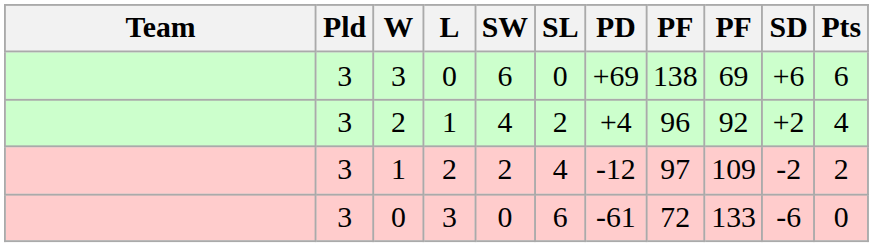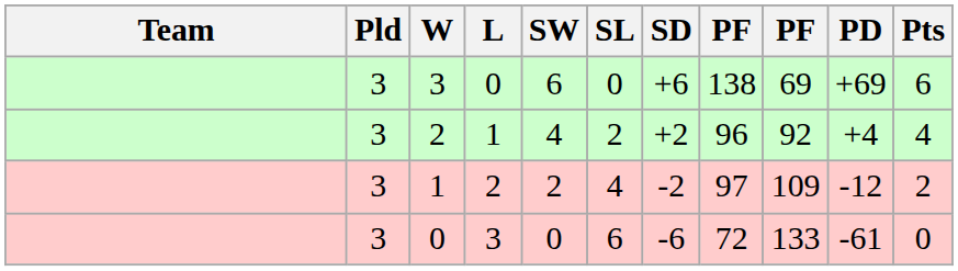columns swapped: SD <-> PD
